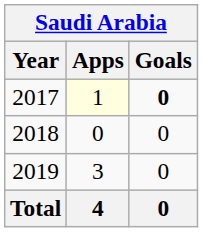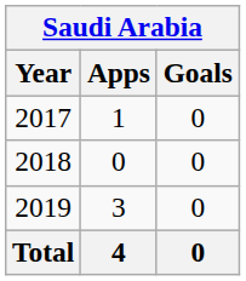2017 | Apps: lightyellow background -> no background
2017 | Goals: bold -> normal
